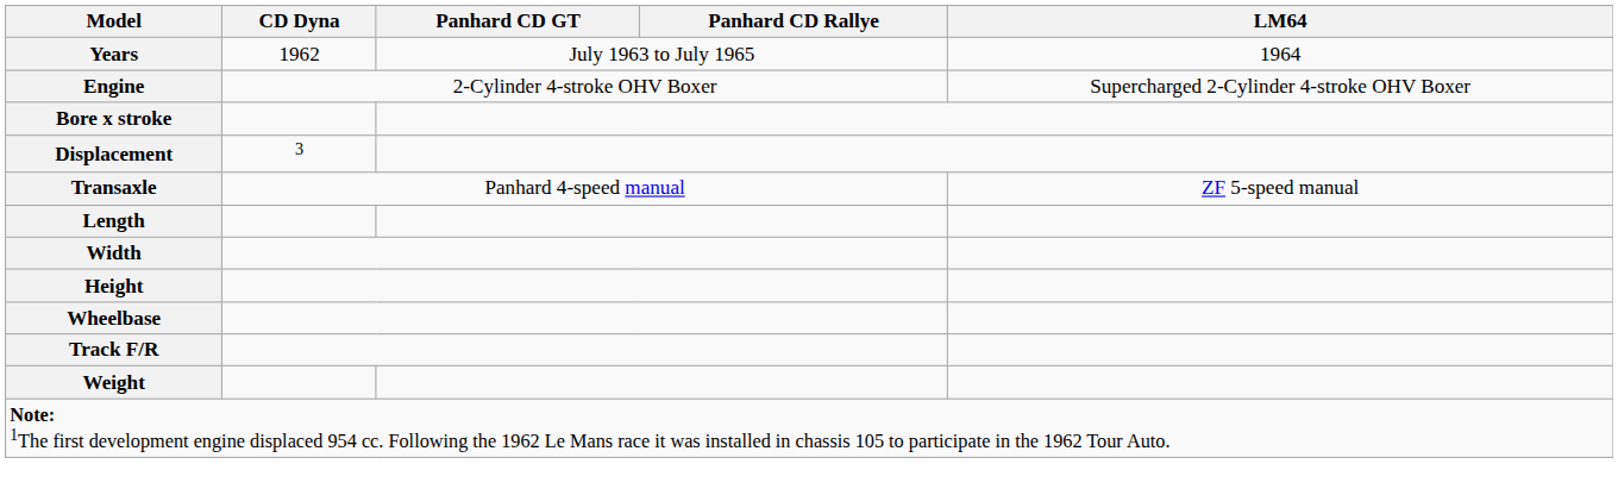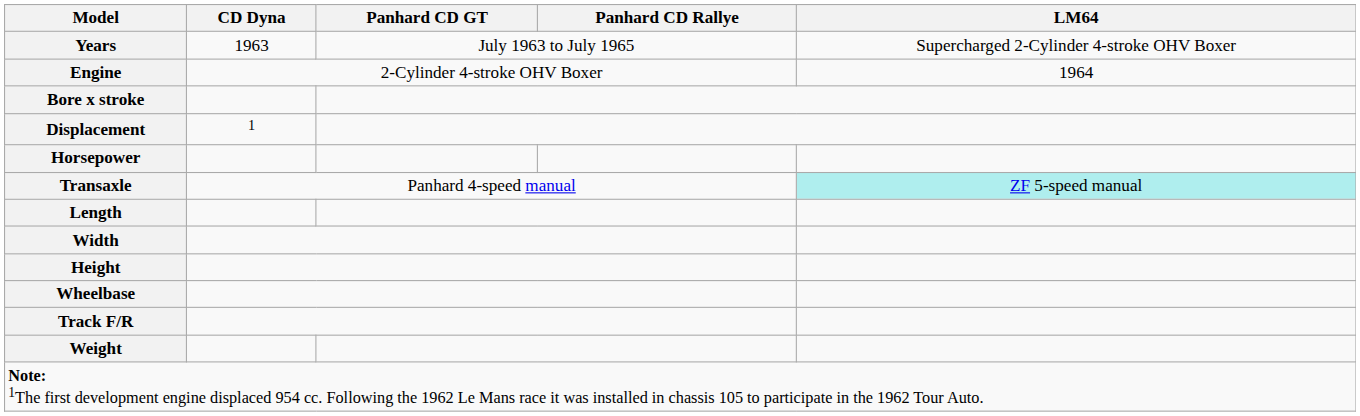Years | CD Dyna: 1962 -> 1963
Years | LM64: 1964 -> Supercharged 2-Cylinder 4-stroke OHV Boxer
Engine | LM64: Supercharged 2-Cylinder 4-stroke OHV Boxer -> 1964
Displacement | CD Dyna: 3 -> 1
+ row: Horsepower
Transaxle | LM64: no background -> paleturquoise background
